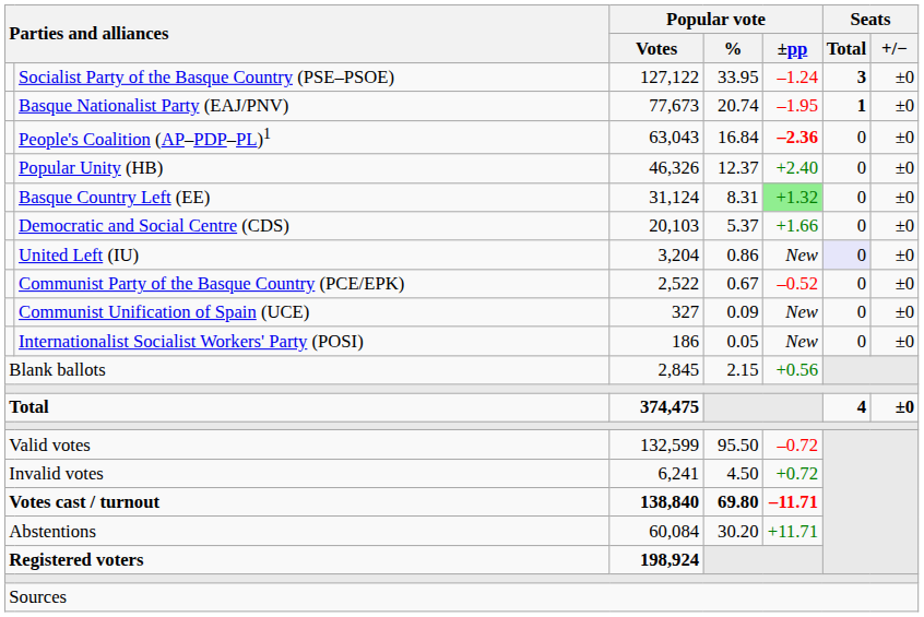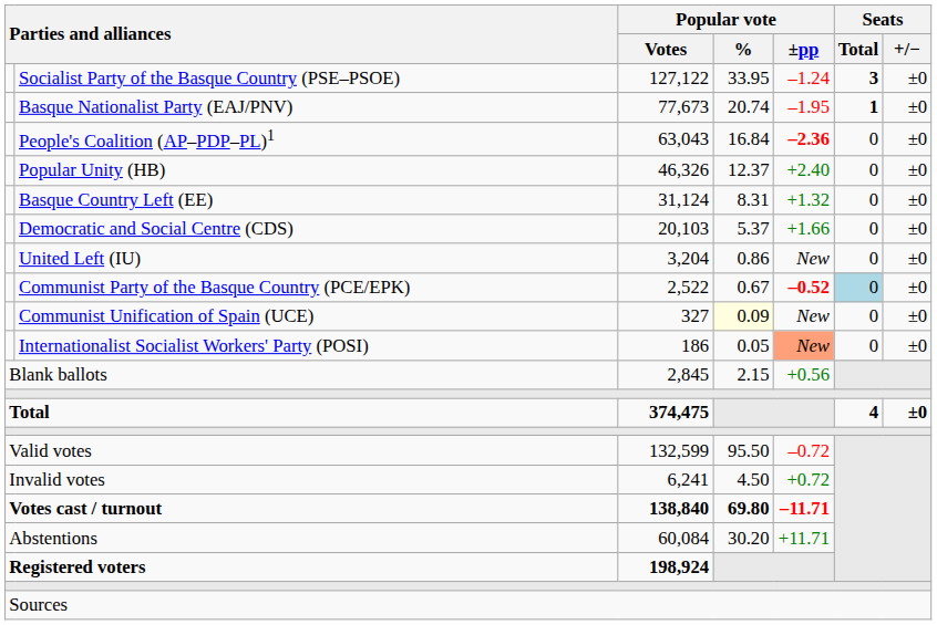Basque Country Left (EE) | Popular vote / ±pp: lightgreen background -> no background
United Left (IU) | Seats / Total: lavender background -> no background
Communist Party of the Basque Country (PCE/EPK) | Popular vote / ±pp: normal -> bold
Communist Party of the Basque Country (PCE/EPK) | Seats / Total: no background -> lightblue background
Communist Unification of Spain (UCE) | Popular vote / %: no background -> lightyellow background
Internationalist Socialist Workers' Party (POSI) | Popular vote / ±pp: no background -> lightsalmon background
